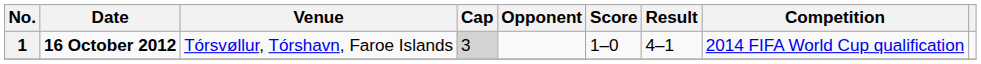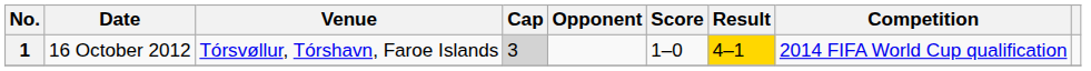1 | Date: bold -> normal
1 | Result: no background -> gold background
